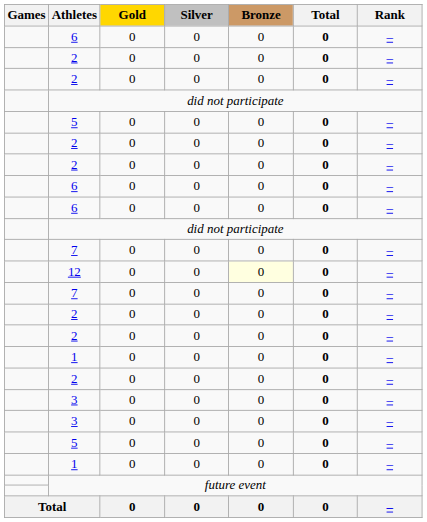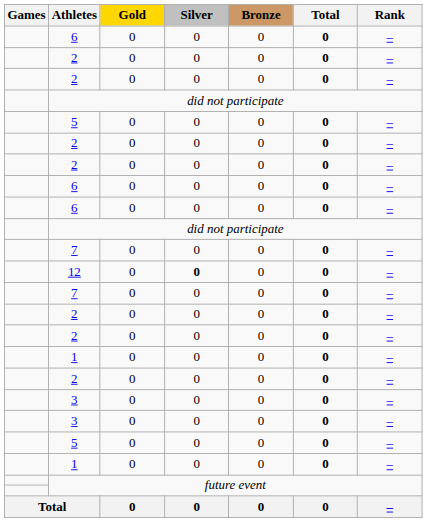12 | Silver: normal -> bold
12 | Bronze: lightyellow background -> no background
